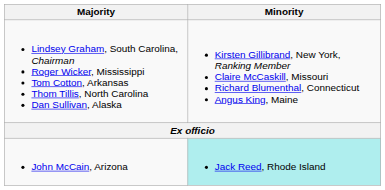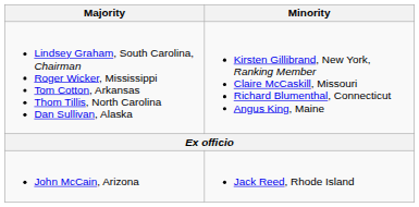John McCain, Arizona | Minority: paleturquoise background -> no background
